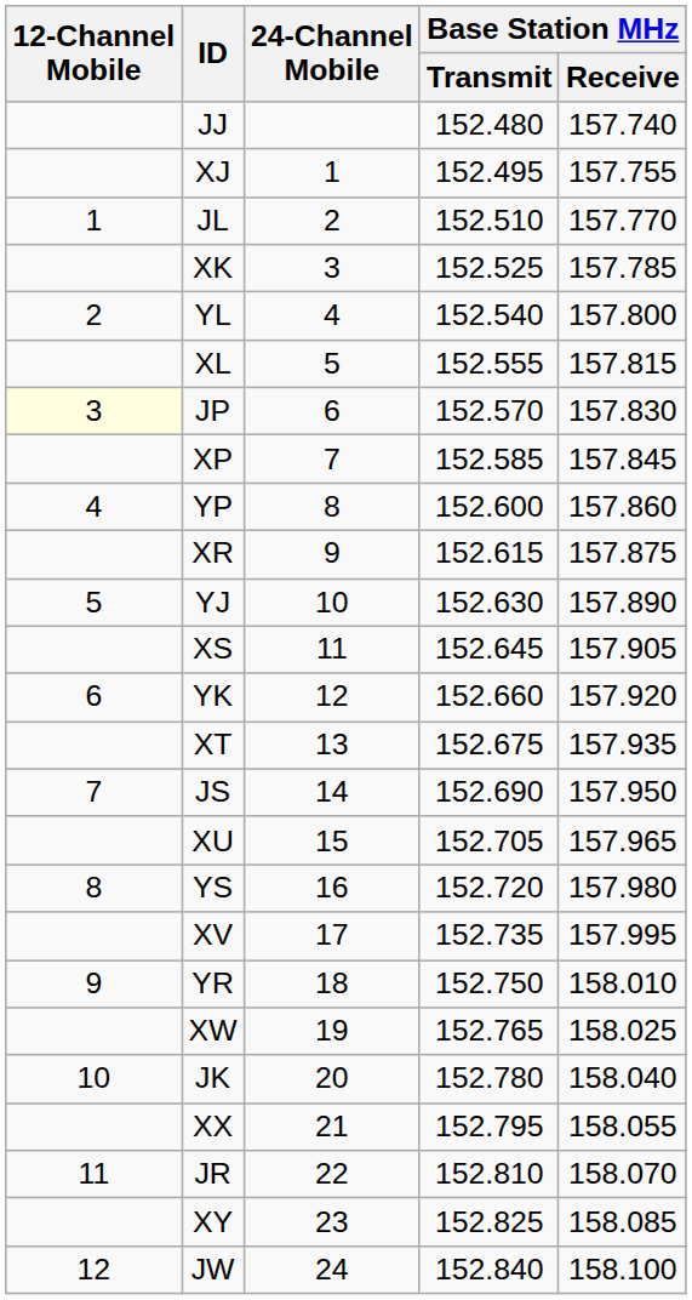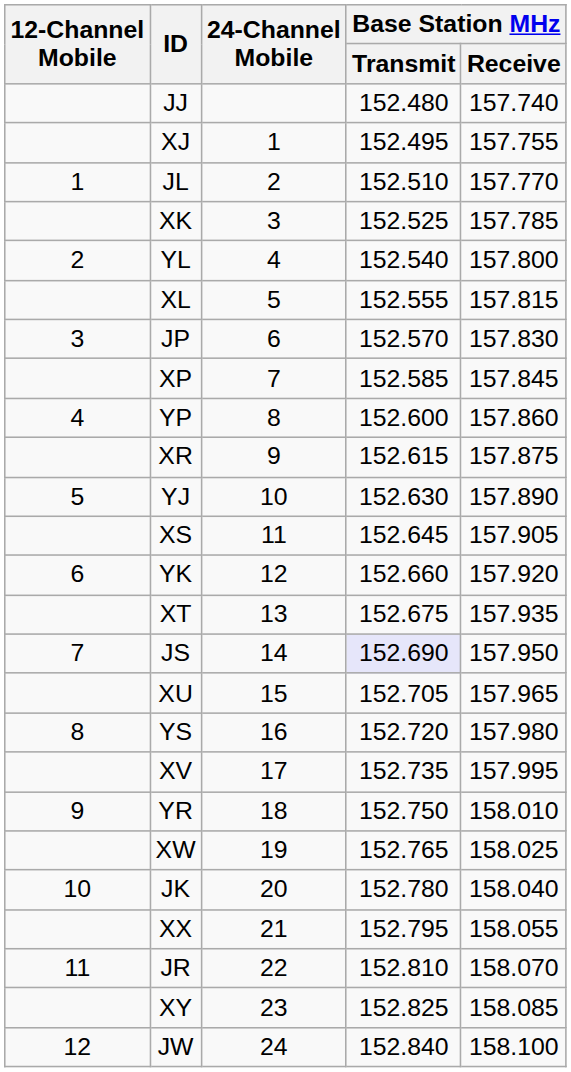JP | 12-Channel Mobile: lightyellow background -> no background
JS | Base Station MHz / Transmit: no background -> lavender background
